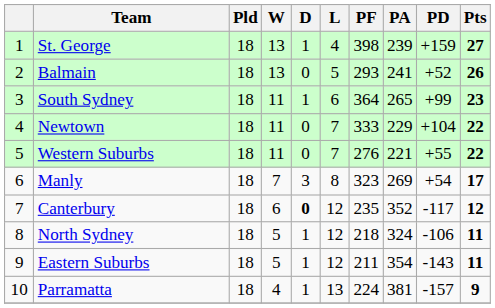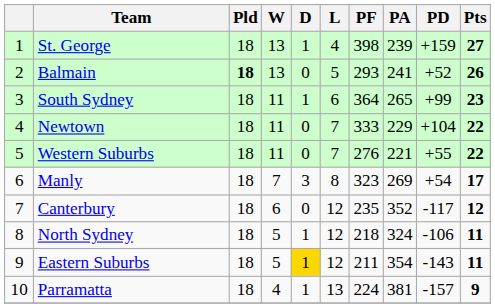Balmain | Pld: normal -> bold
Canterbury | D: bold -> normal
Eastern Suburbs | D: no background -> gold background
